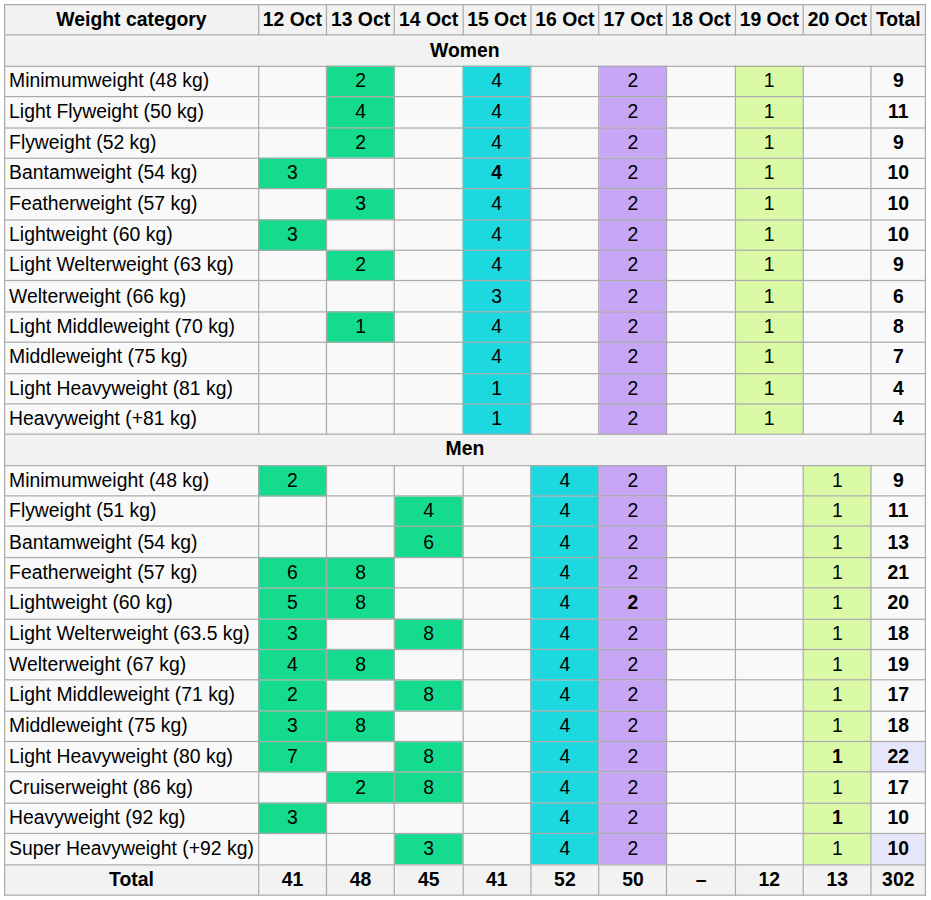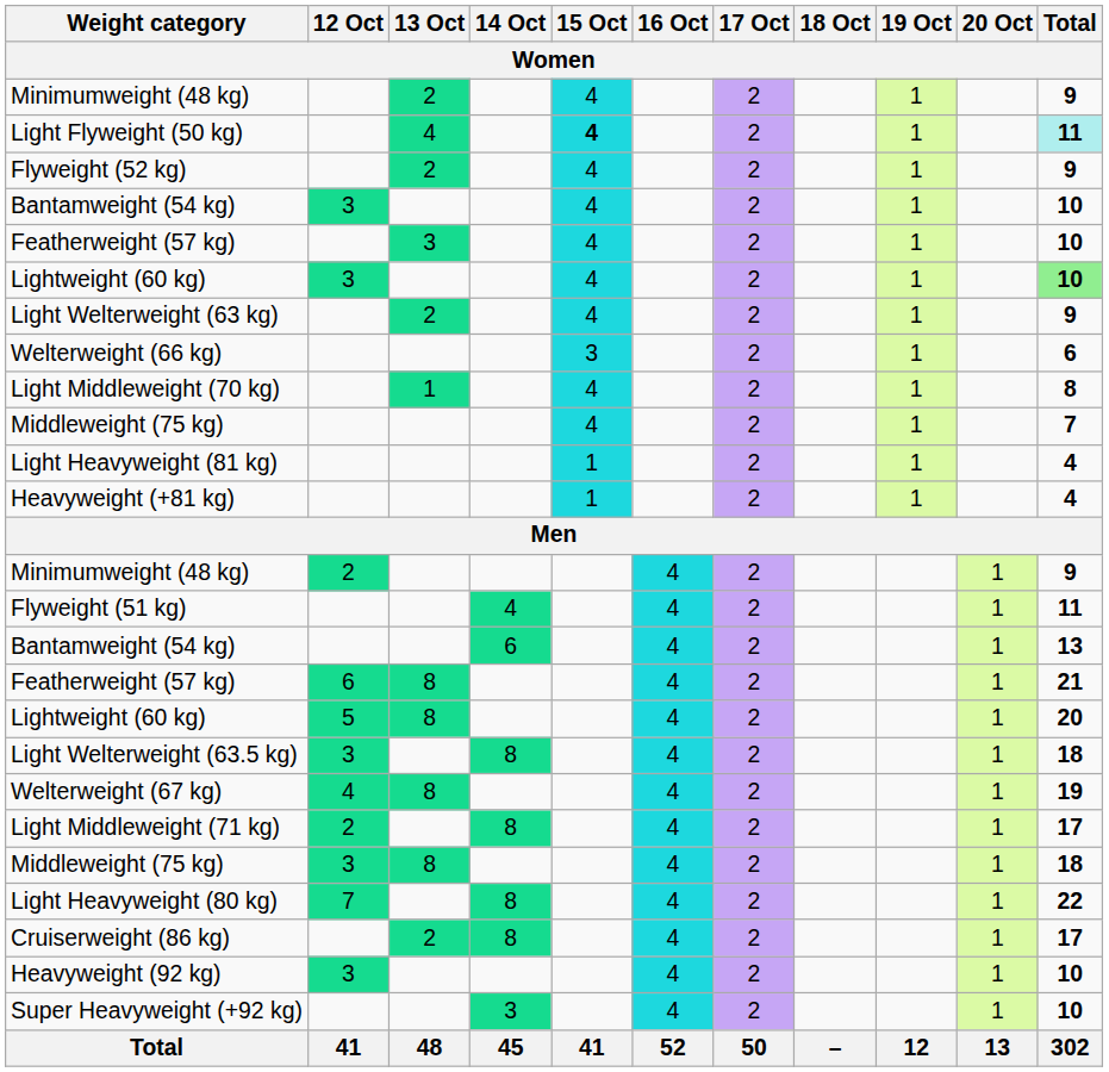Light Flyweight (50 kg) | 15 Oct: normal -> bold
Light Flyweight (50 kg) | Total: no background -> paleturquoise background
Bantamweight (54 kg) / 3 | 15 Oct: bold -> normal
Lightweight (60 kg) / 3 | Total: no background -> lightgreen background
Lightweight (60 kg) / 5 | 17 Oct: bold -> normal
Light Heavyweight (80 kg) | 20 Oct: bold -> normal
Light Heavyweight (80 kg) | Total: lavender background -> no background
Heavyweight (92 kg) | 20 Oct: bold -> normal
Super Heavyweight (+92 kg) | Total: lavender background -> no background
